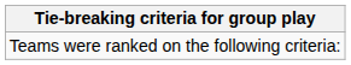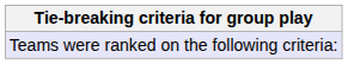row 2 | column 1: no background -> lavender background
